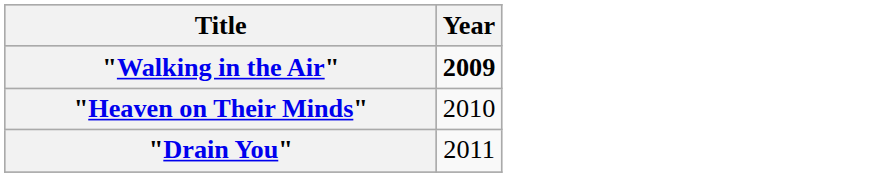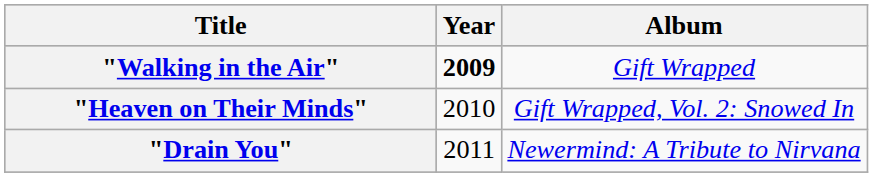+ column: Album | Gift Wrapped | Gift Wrapped, Vol. 2: Snowed In | Newermind: A Tribute to Nirvana
